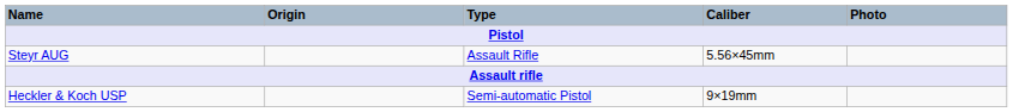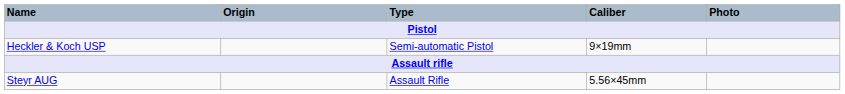rows swapped: Heckler & Koch USP <-> Steyr AUG
